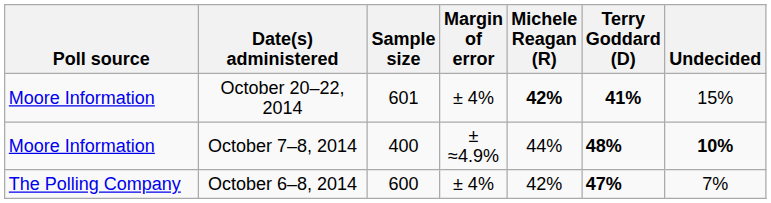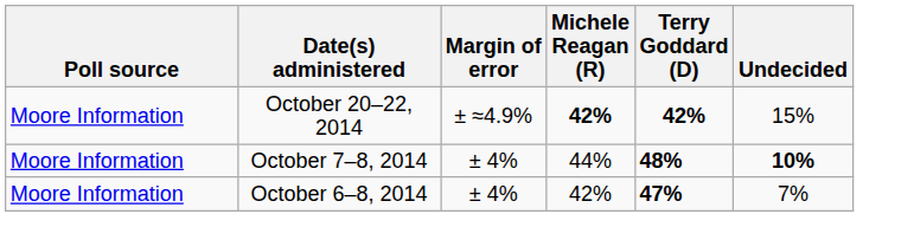- column: Sample size | 601 | 400 | 600
October 20–22, 2014 | Margin of error: ± 4% -> ± ≈4.9%
October 20–22, 2014 | Terry Goddard (D): 41% -> 42%
October 7–8, 2014 | Margin of error: ± ≈4.9% -> ± 4%
October 6–8, 2014 | Poll source: The Polling Company -> Moore Information
